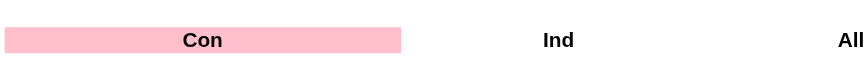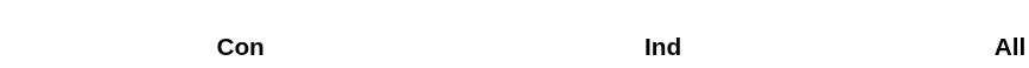row 2 | 35: pink background -> no background
